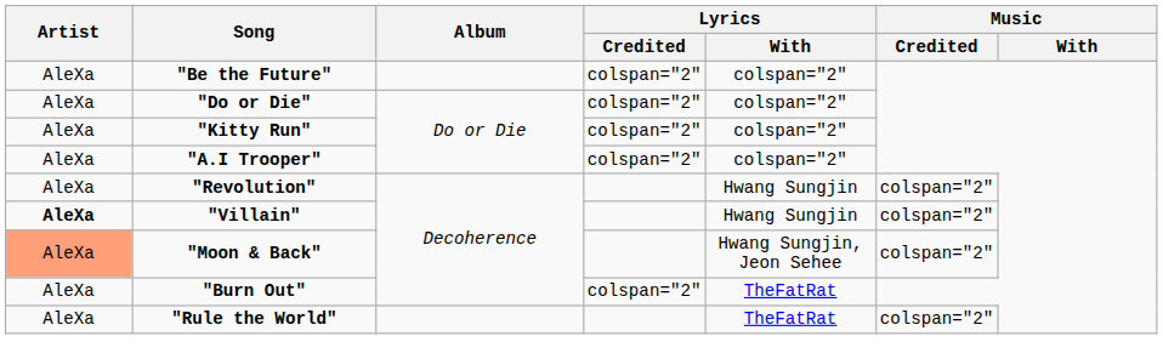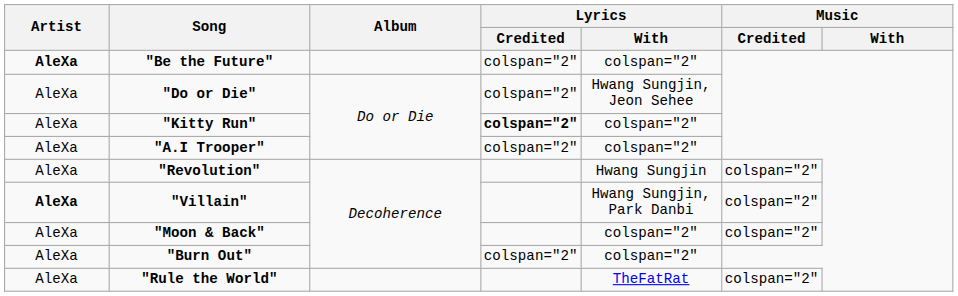"Be the Future" | Artist: normal -> bold
"Do or Die" | Lyrics / With: colspan="2" -> Hwang Sungjin, Jeon Sehee
"Kitty Run" | Lyrics / Credited: normal -> bold
"Villain" | Lyrics / With: Hwang Sungjin -> Hwang Sungjin, Park Danbi
"Moon & Back" | Artist: lightsalmon background -> no background
"Moon & Back" | Lyrics / With: Hwang Sungjin, Jeon Sehee -> colspan="2"
"Burn Out" | Lyrics / With: TheFatRat -> colspan="2"
